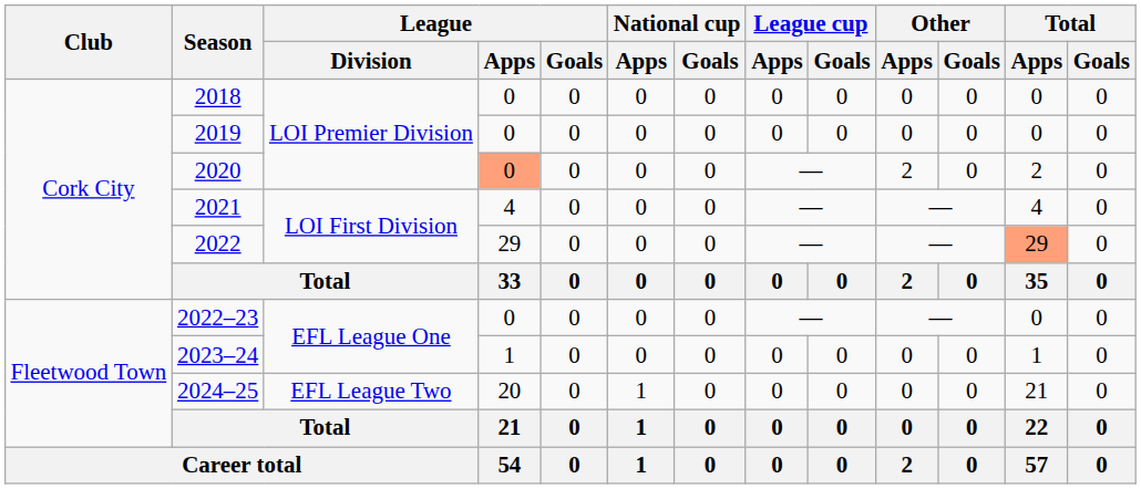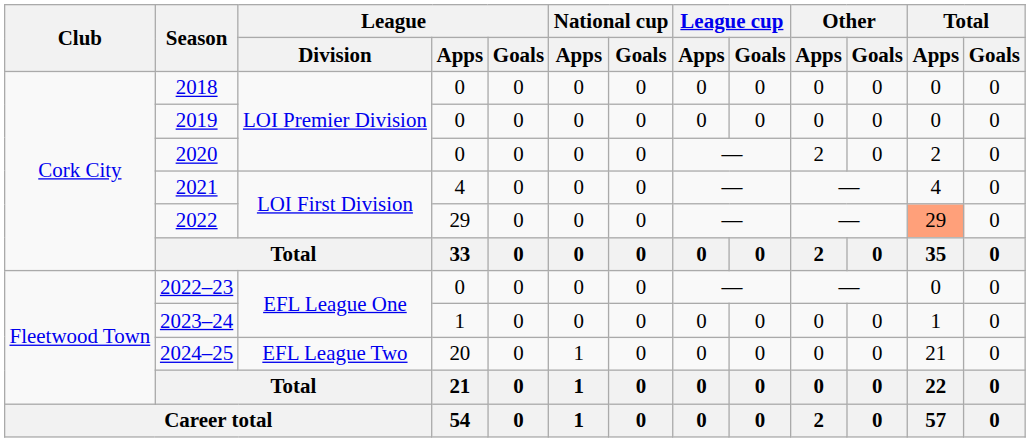2020 | League / Apps: lightsalmon background -> no background
